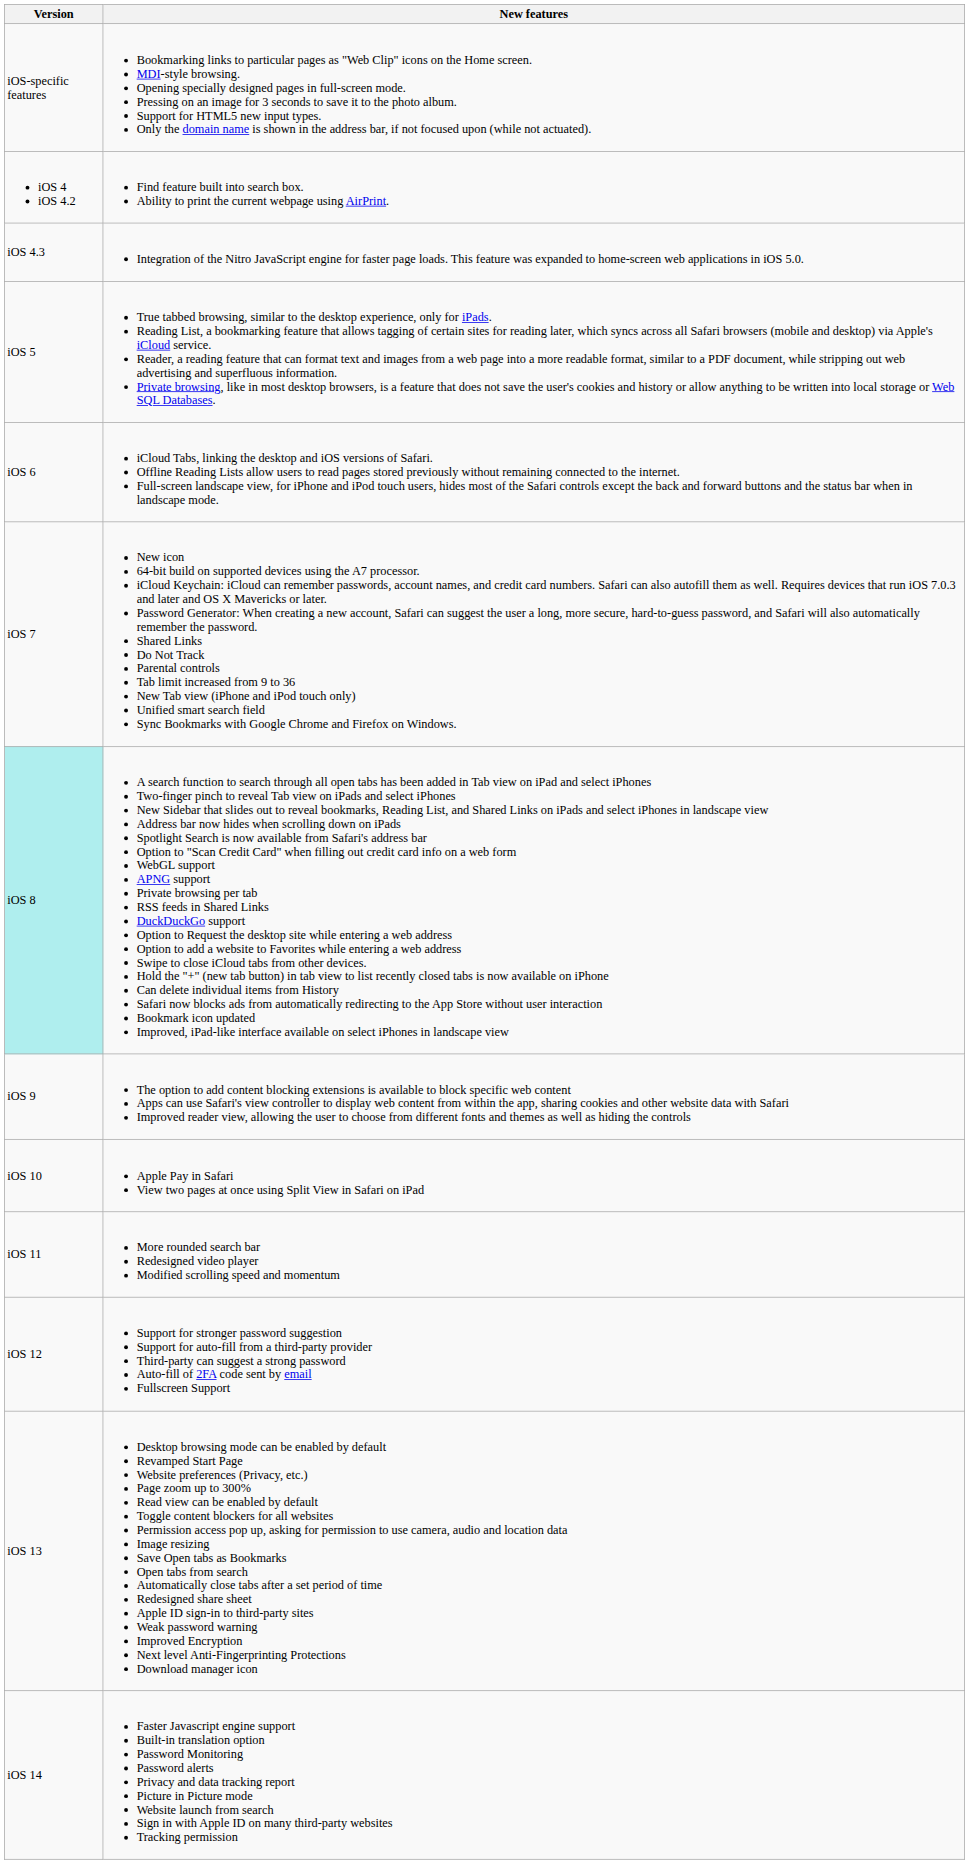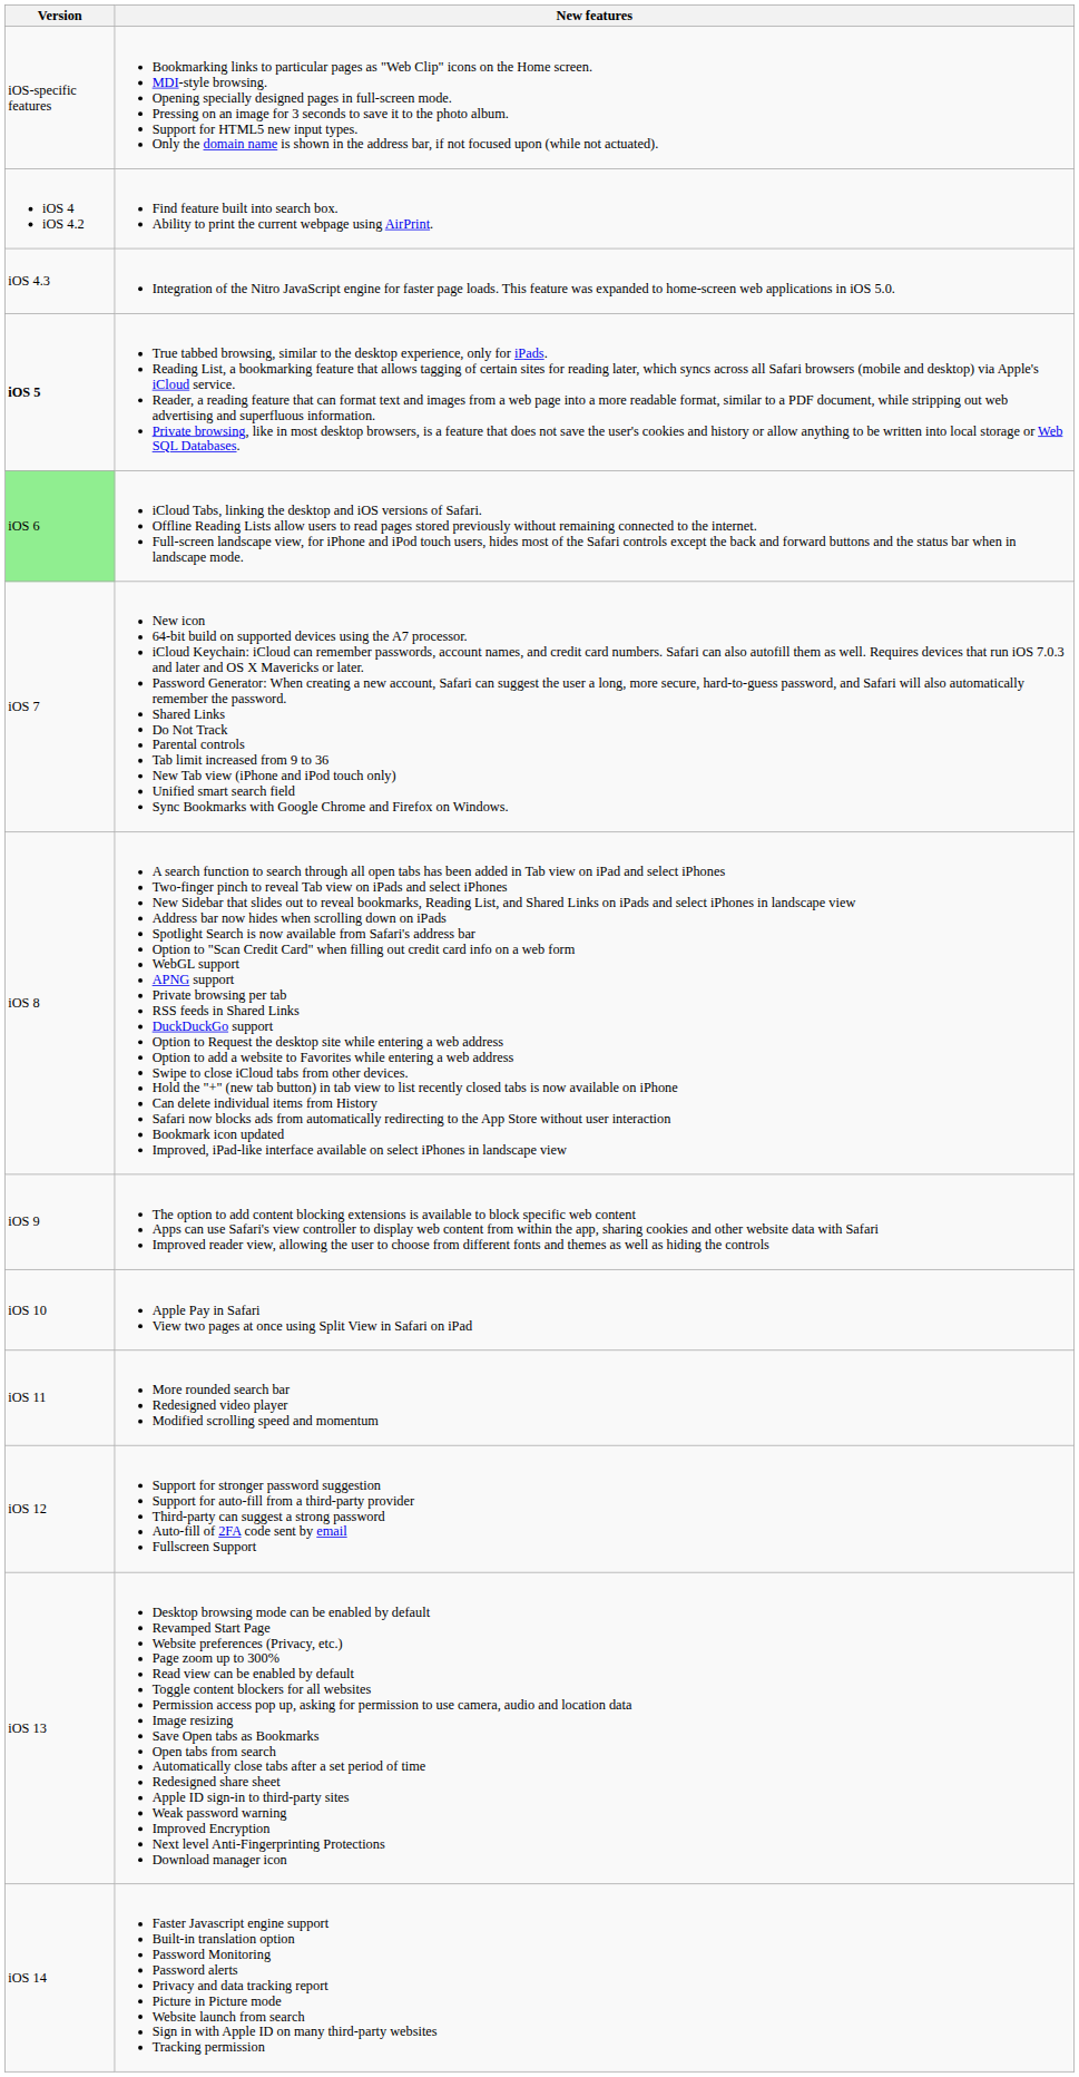iOS 5 | Version: normal -> bold
iOS 6 | Version: no background -> lightgreen background
iOS 8 | Version: paleturquoise background -> no background
